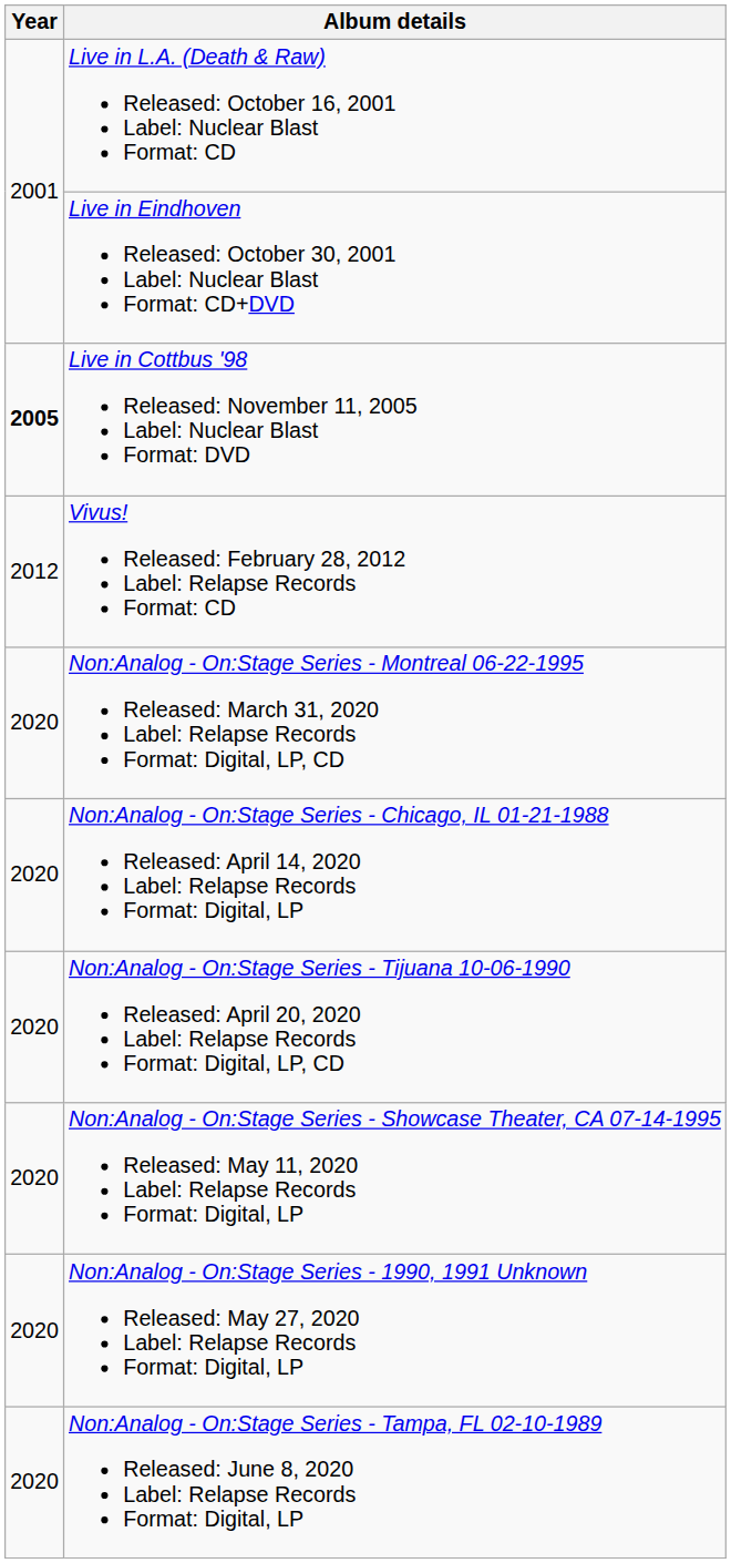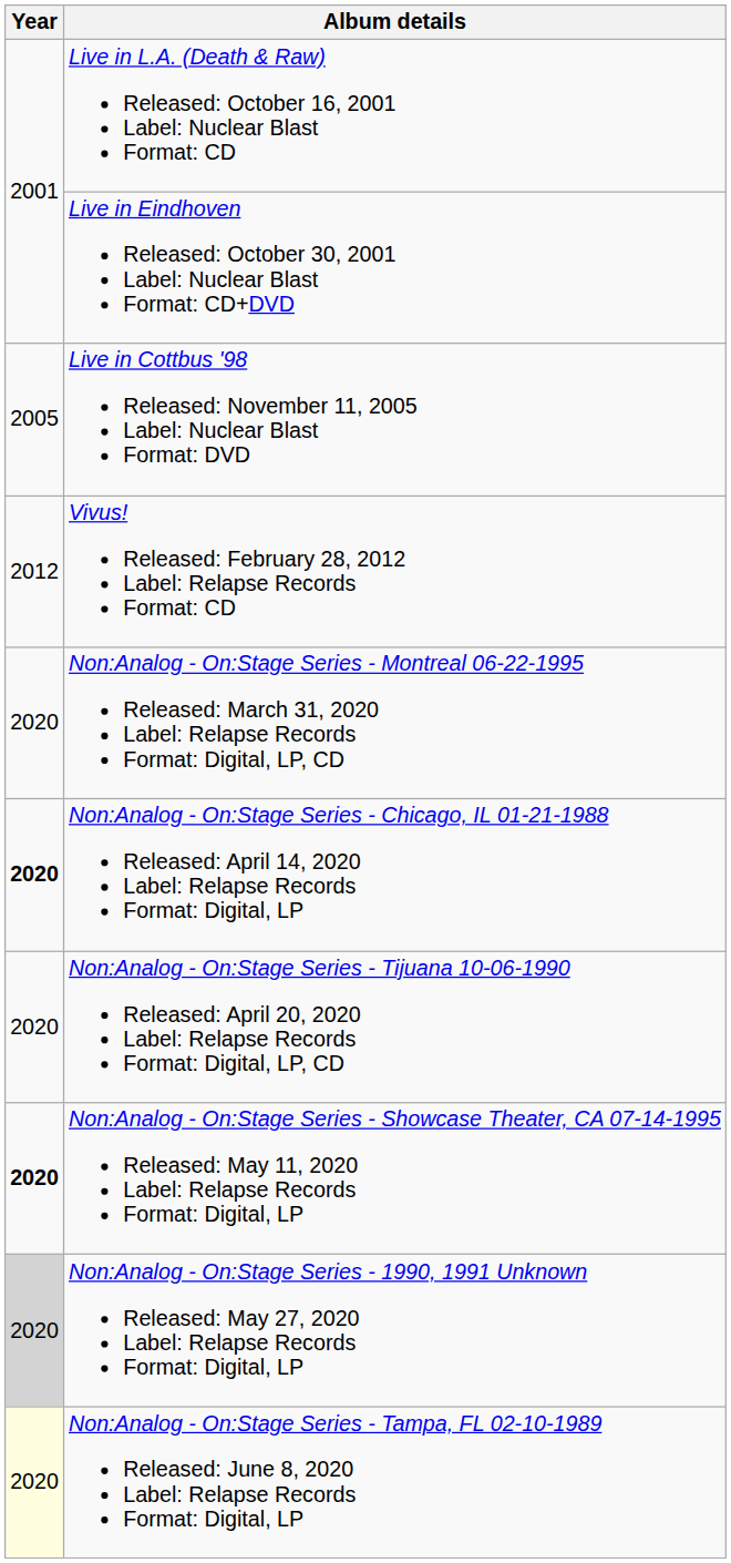row 4 | Year: bold -> normal
row 7 | Year: normal -> bold
row 9 | Year: normal -> bold
row 10 | Year: no background -> lightgrey background
row 11 | Year: no background -> lightyellow background
